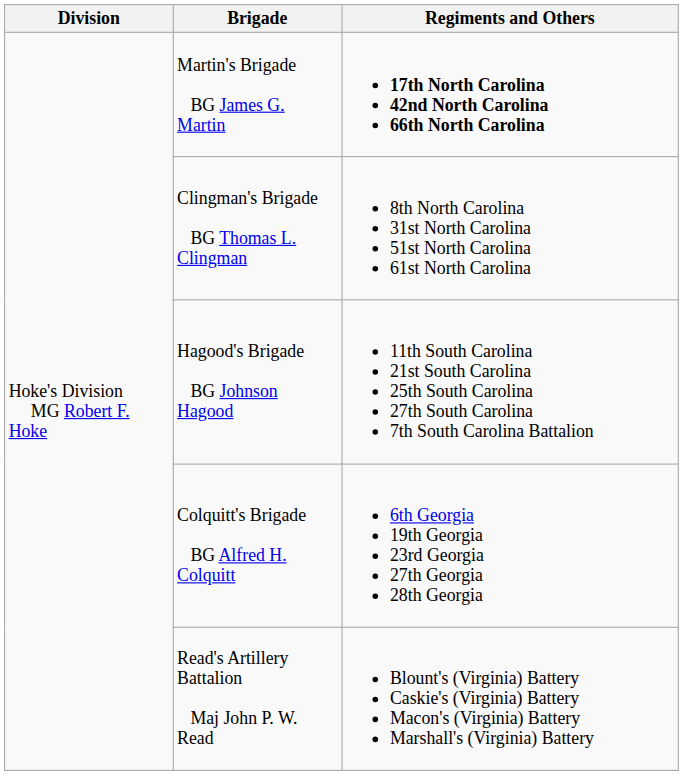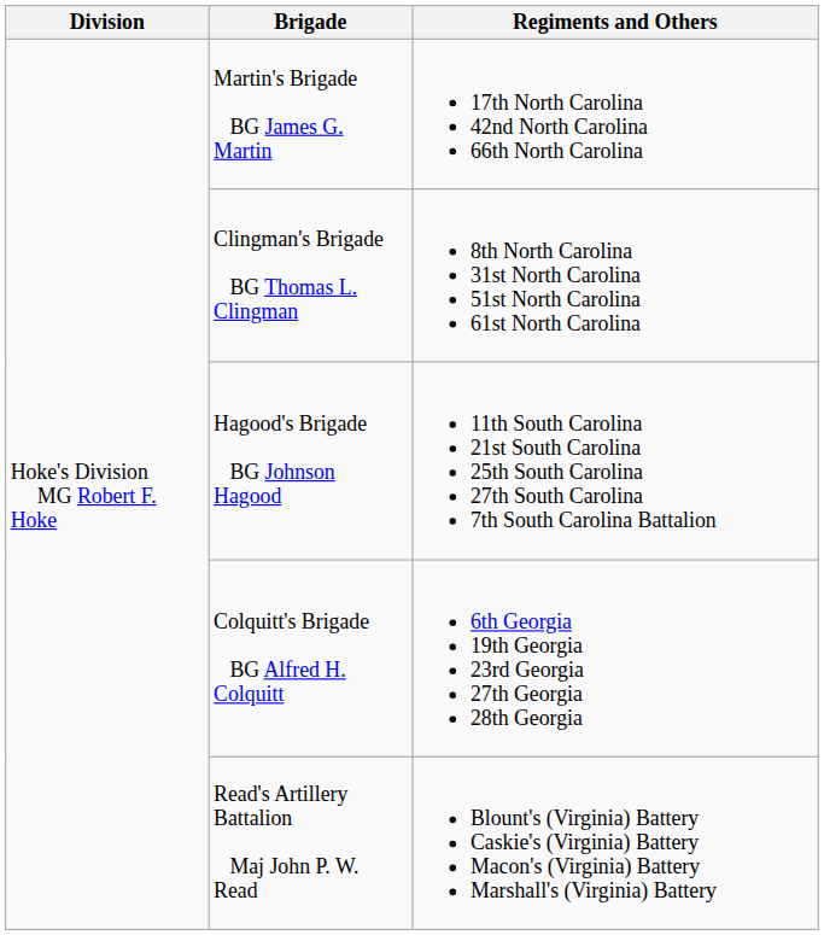Martin's Brigade BG James G. Martin | Regiments and Others: bold -> normal
